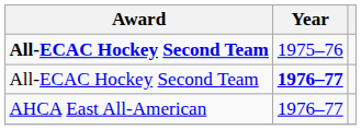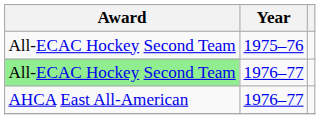row 2 | Award: bold -> normal
row 3 | Award: no background -> lightgreen background
row 3 | Year: bold -> normal
